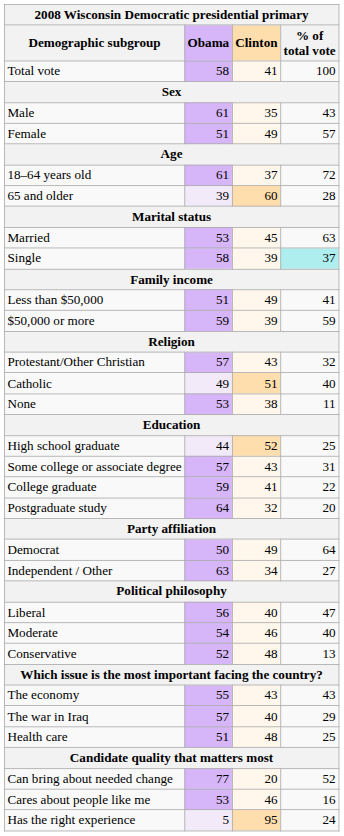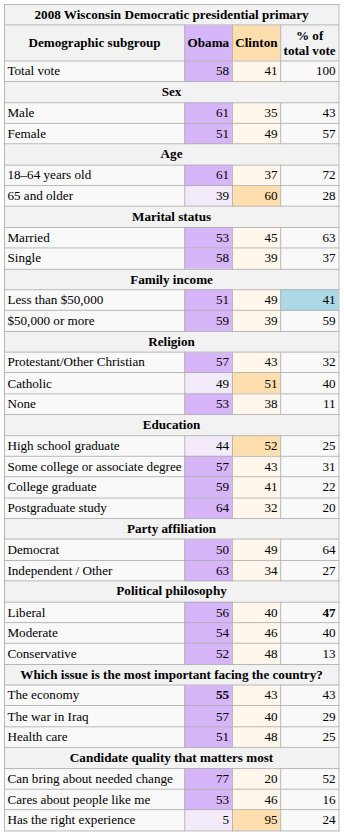Single | % of total vote: paleturquoise background -> no background
Less than $50,000 | % of total vote: no background -> lightblue background
Liberal | % of total vote: normal -> bold
The economy | Obama: normal -> bold
